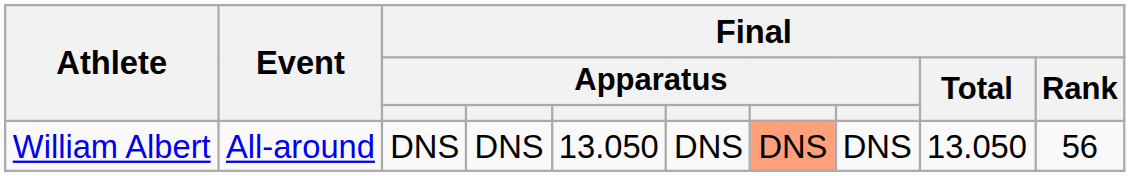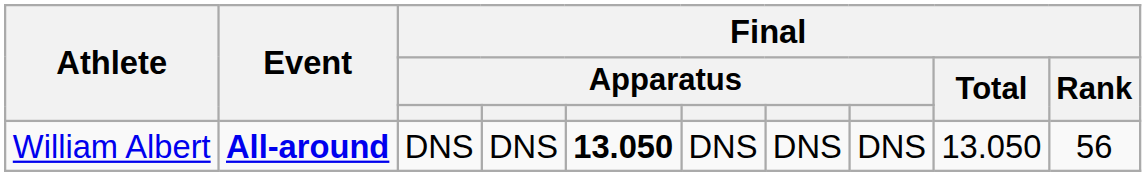row 4 | Event: normal -> bold
row 4 | column 5: normal -> bold
row 4 | column 7: lightsalmon background -> no background
